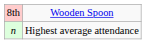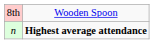row 2 | column 2: normal -> bold
